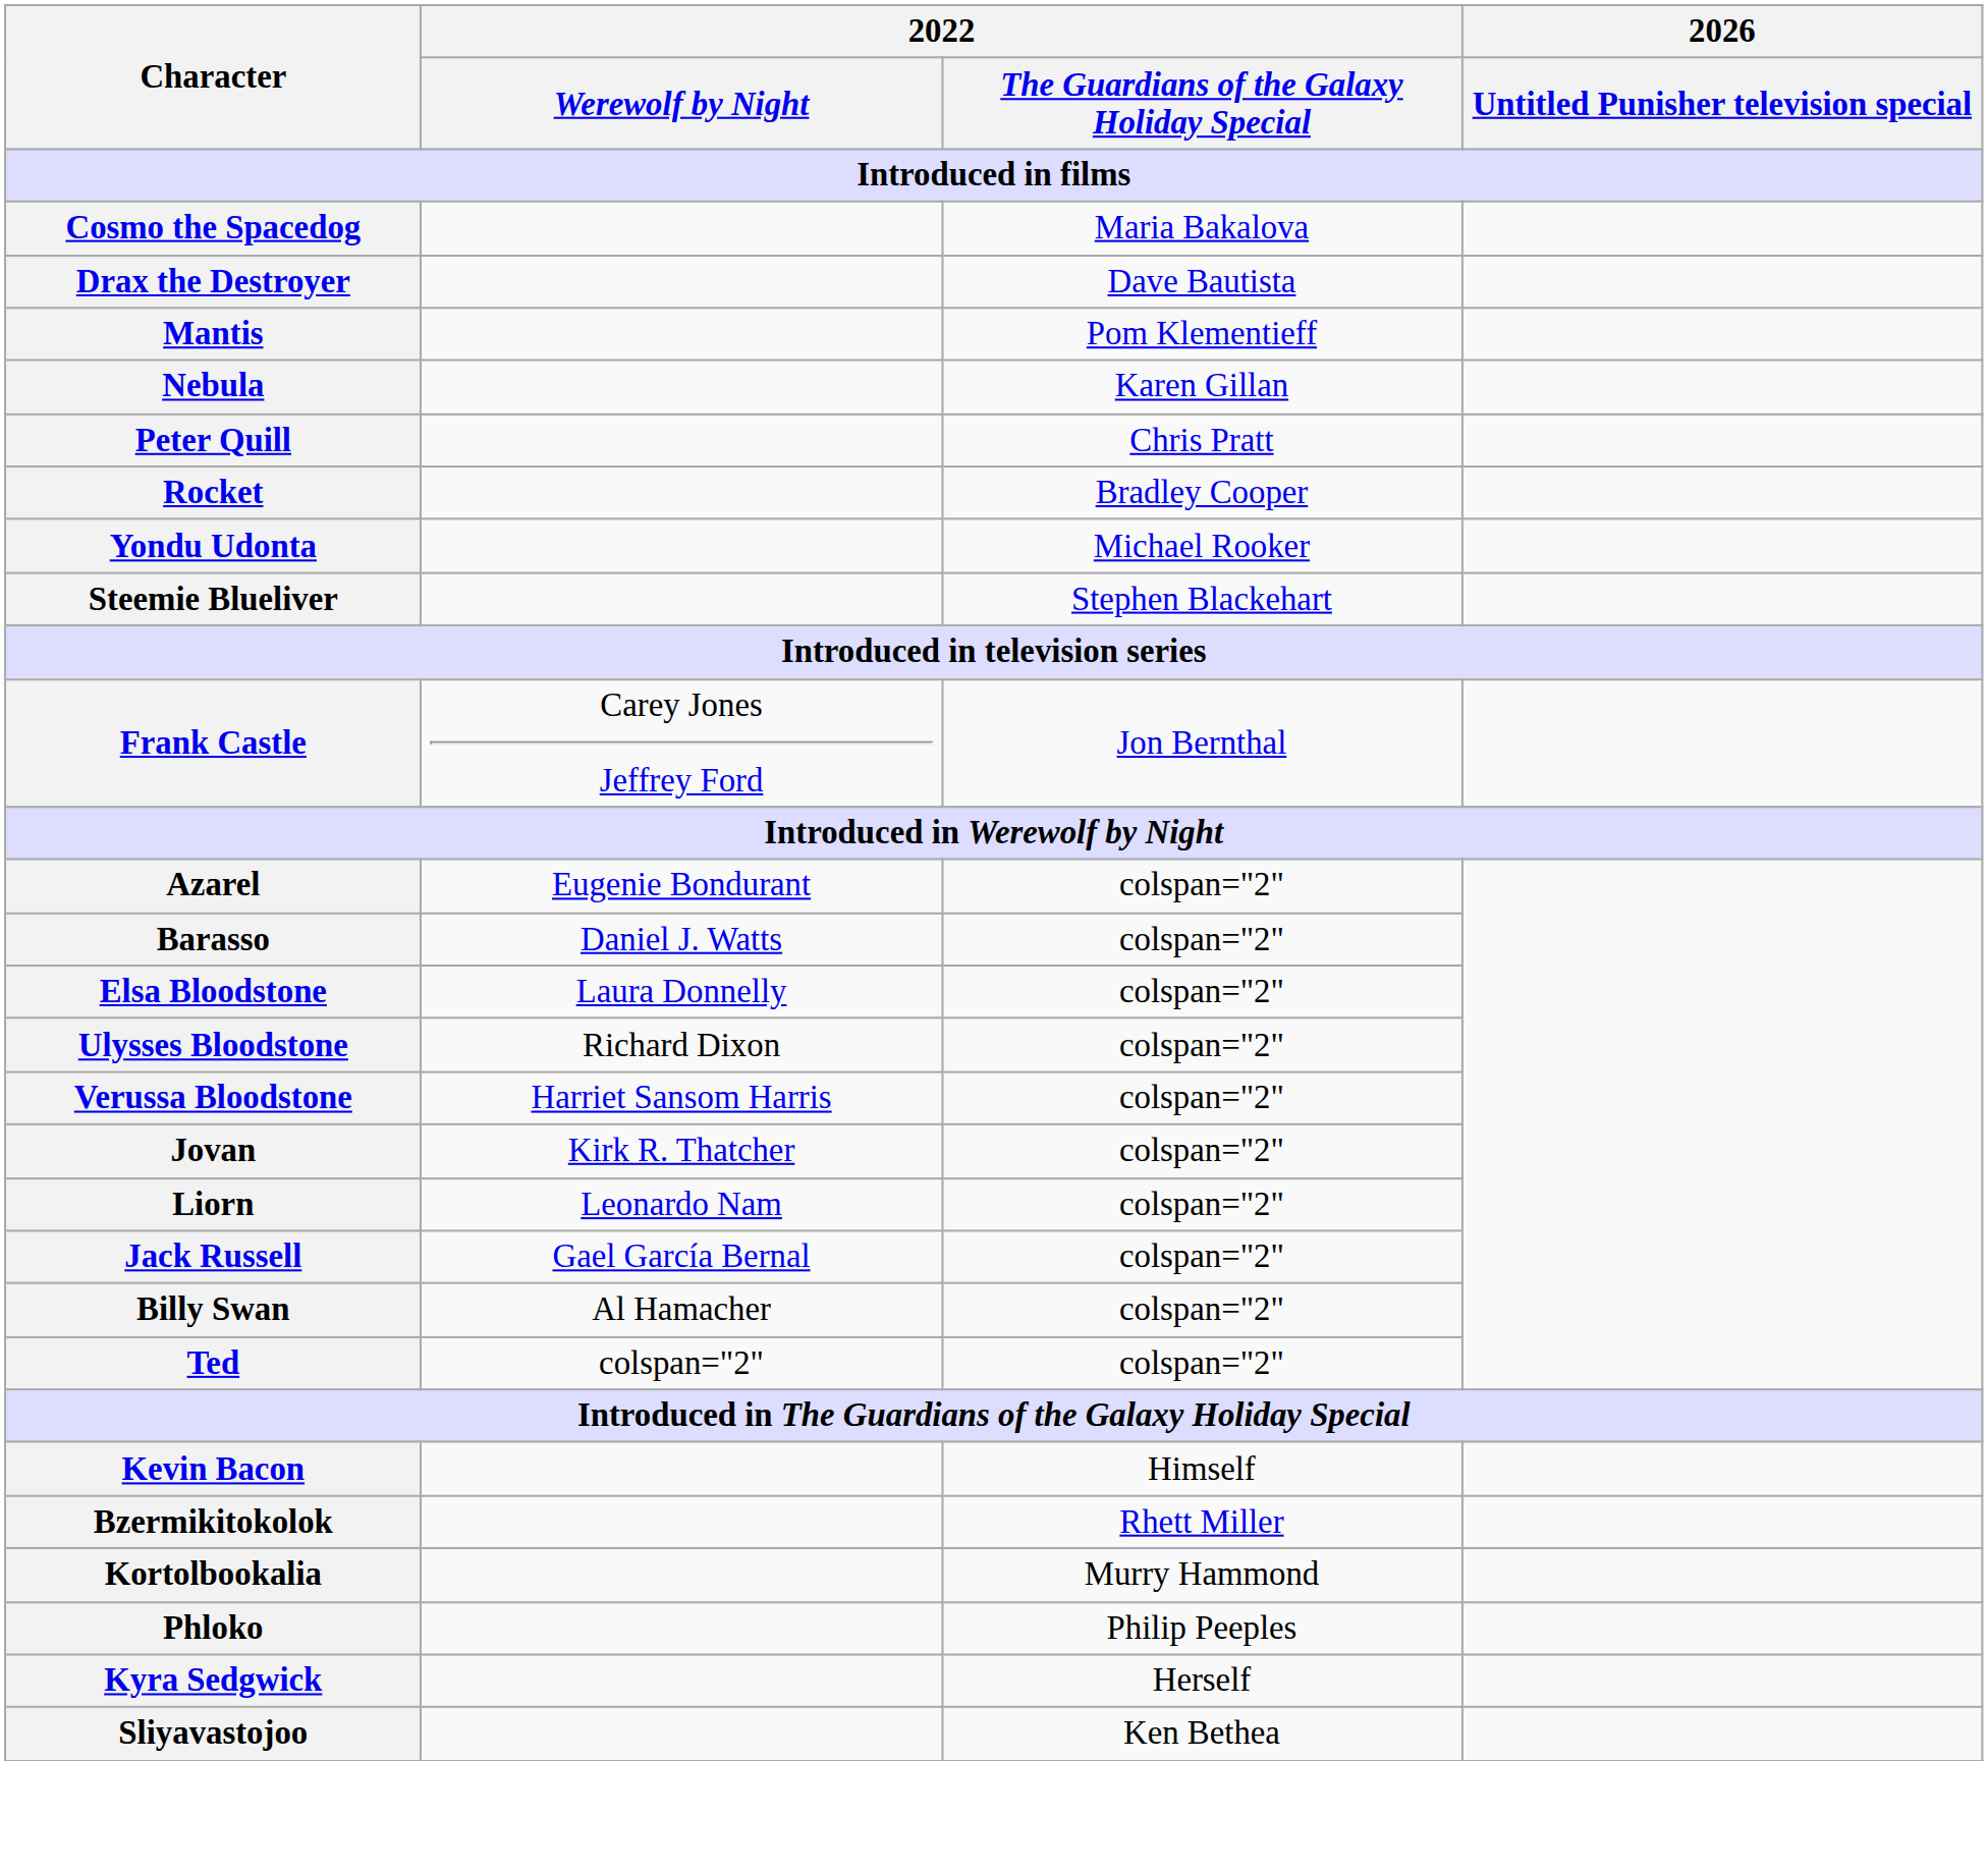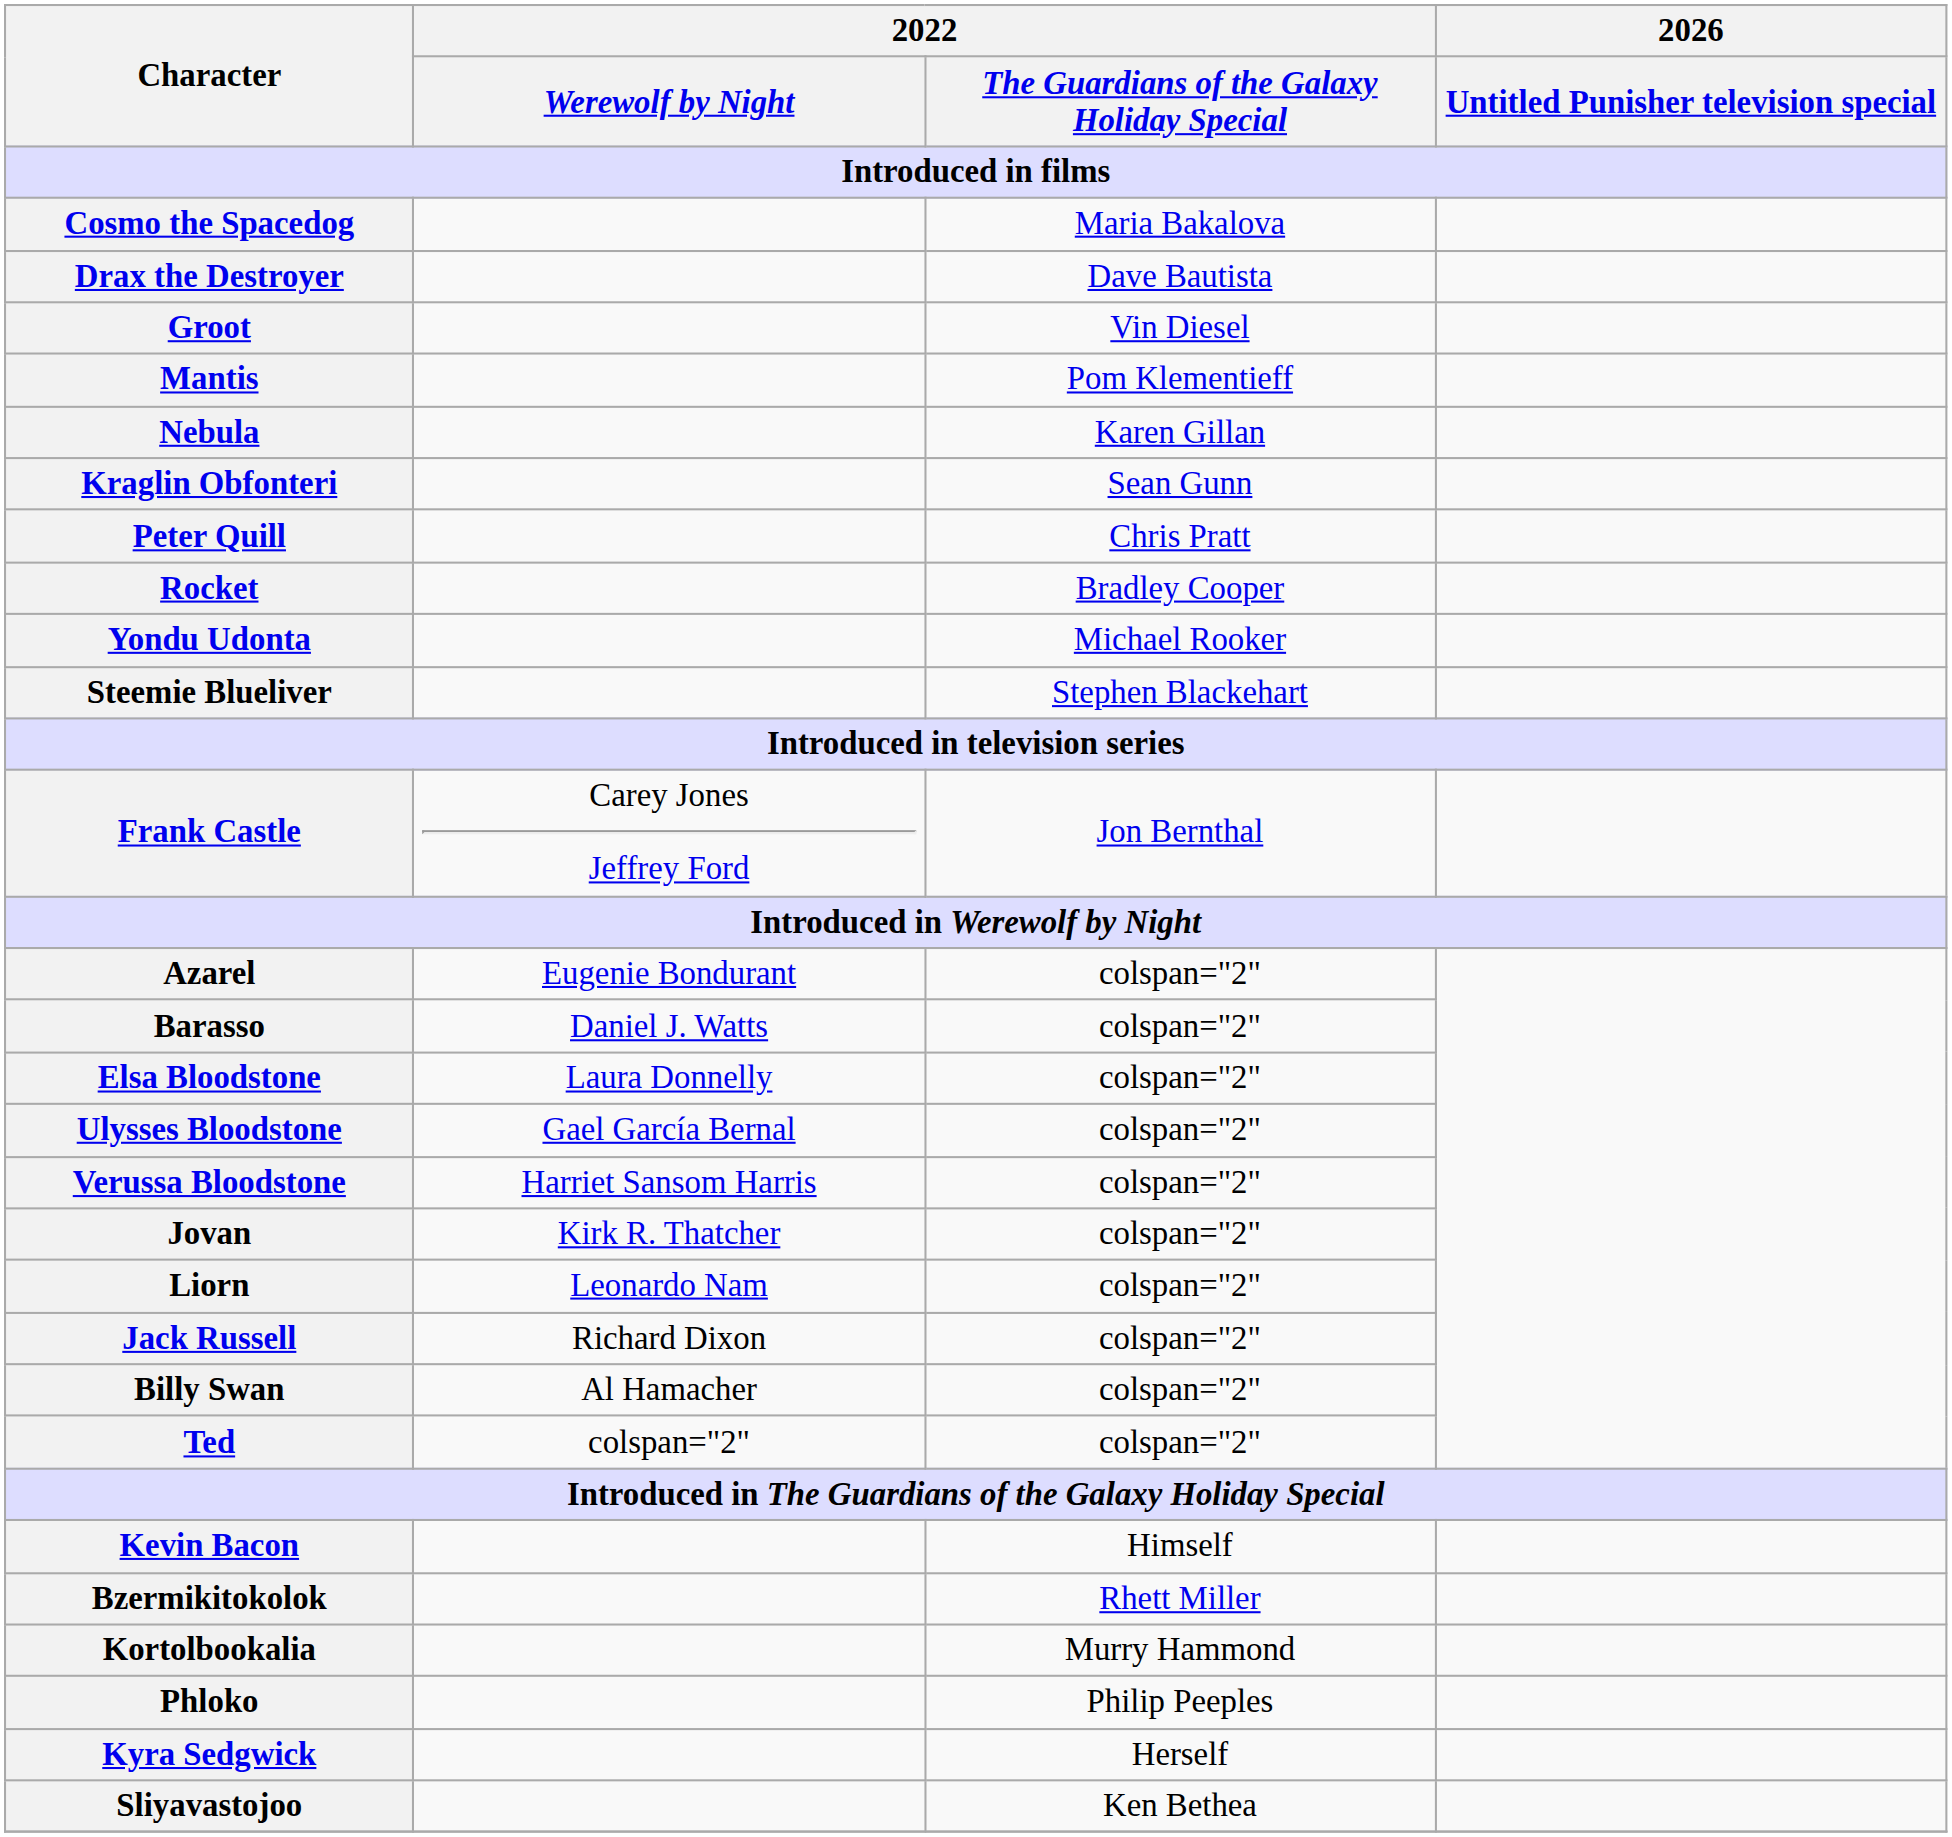+ row: Groot | Vin Diesel
+ row: Kraglin Obfonteri | Sean Gunn
Ulysses Bloodstone | 2022 / Werewolf by Night: Richard Dixon -> Gael García Bernal
Jack Russell | 2022 / Werewolf by Night: Gael García Bernal -> Richard Dixon
